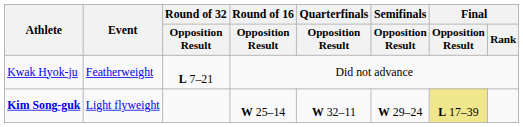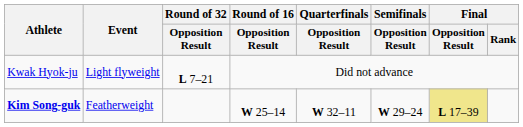Kwak Hyok-ju | Event: Featherweight -> Light flyweight
Kim Song-guk | Event: Light flyweight -> Featherweight
